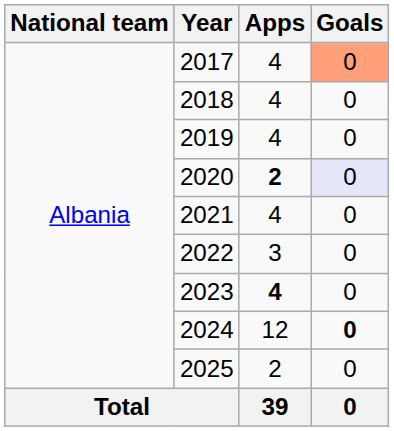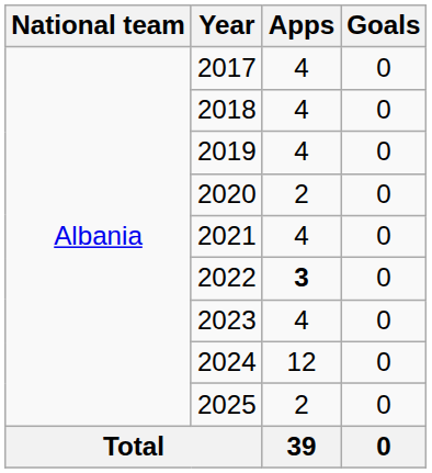2017 | Goals: lightsalmon background -> no background
2020 | Apps: bold -> normal
2020 | Goals: lavender background -> no background
2022 | Apps: normal -> bold
2023 | Apps: bold -> normal
2024 | Goals: bold -> normal
